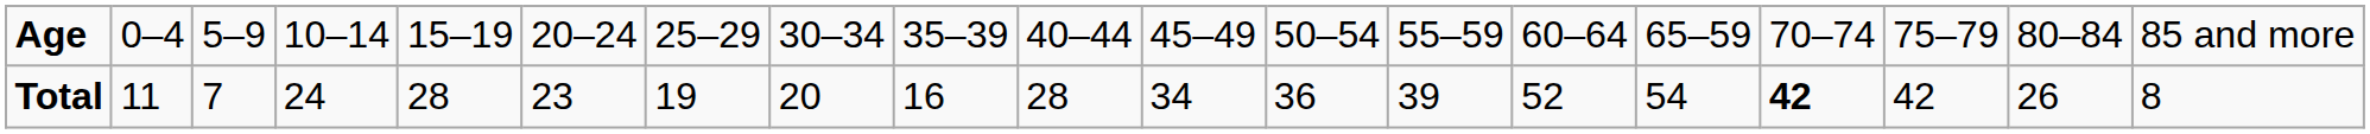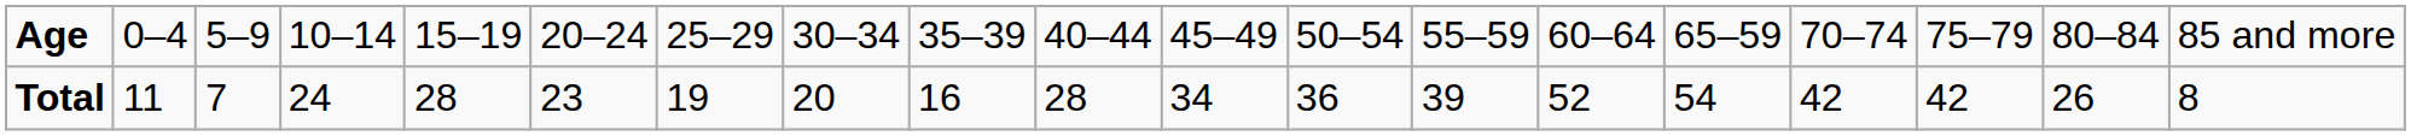row 2 | column 16: bold -> normal
